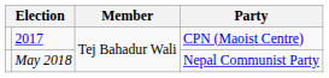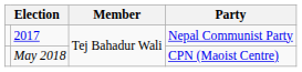2017 | Party: CPN (Maoist Centre) -> Nepal Communist Party
May 2018 | Party: Nepal Communist Party -> CPN (Maoist Centre)
